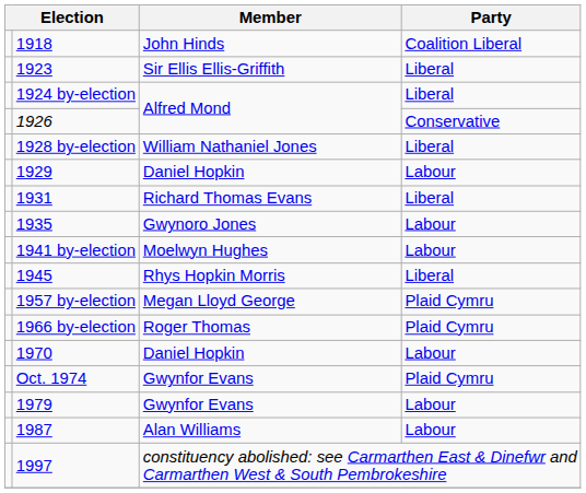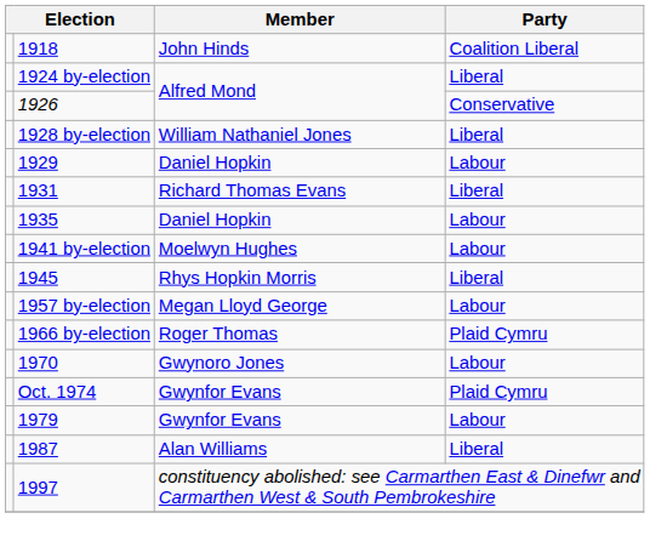- row: 1923 | Sir Ellis Ellis-Griffith | Liberal
1935 | Member: Gwynoro Jones -> Daniel Hopkin
1957 by-election | Party: Plaid Cymru -> Labour
1970 | Member: Daniel Hopkin -> Gwynoro Jones
1987 | Party: Labour -> Liberal
